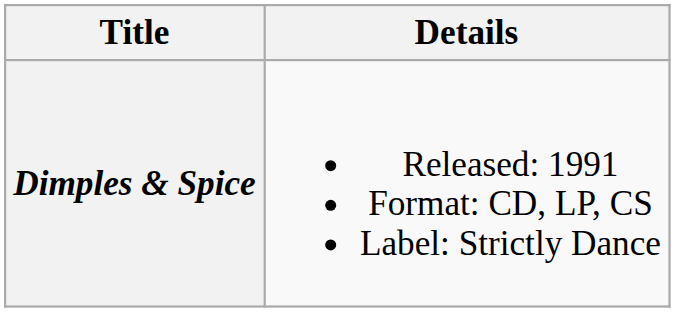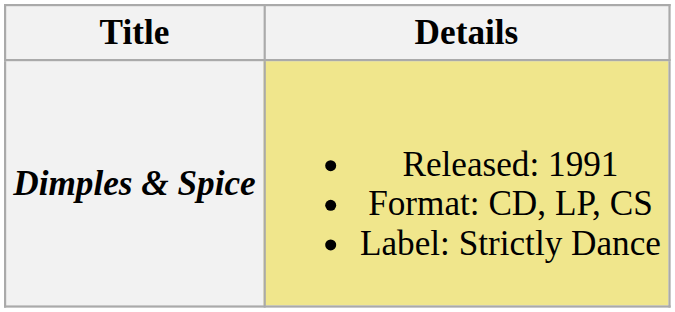Dimples & Spice | Details: no background -> khaki background
